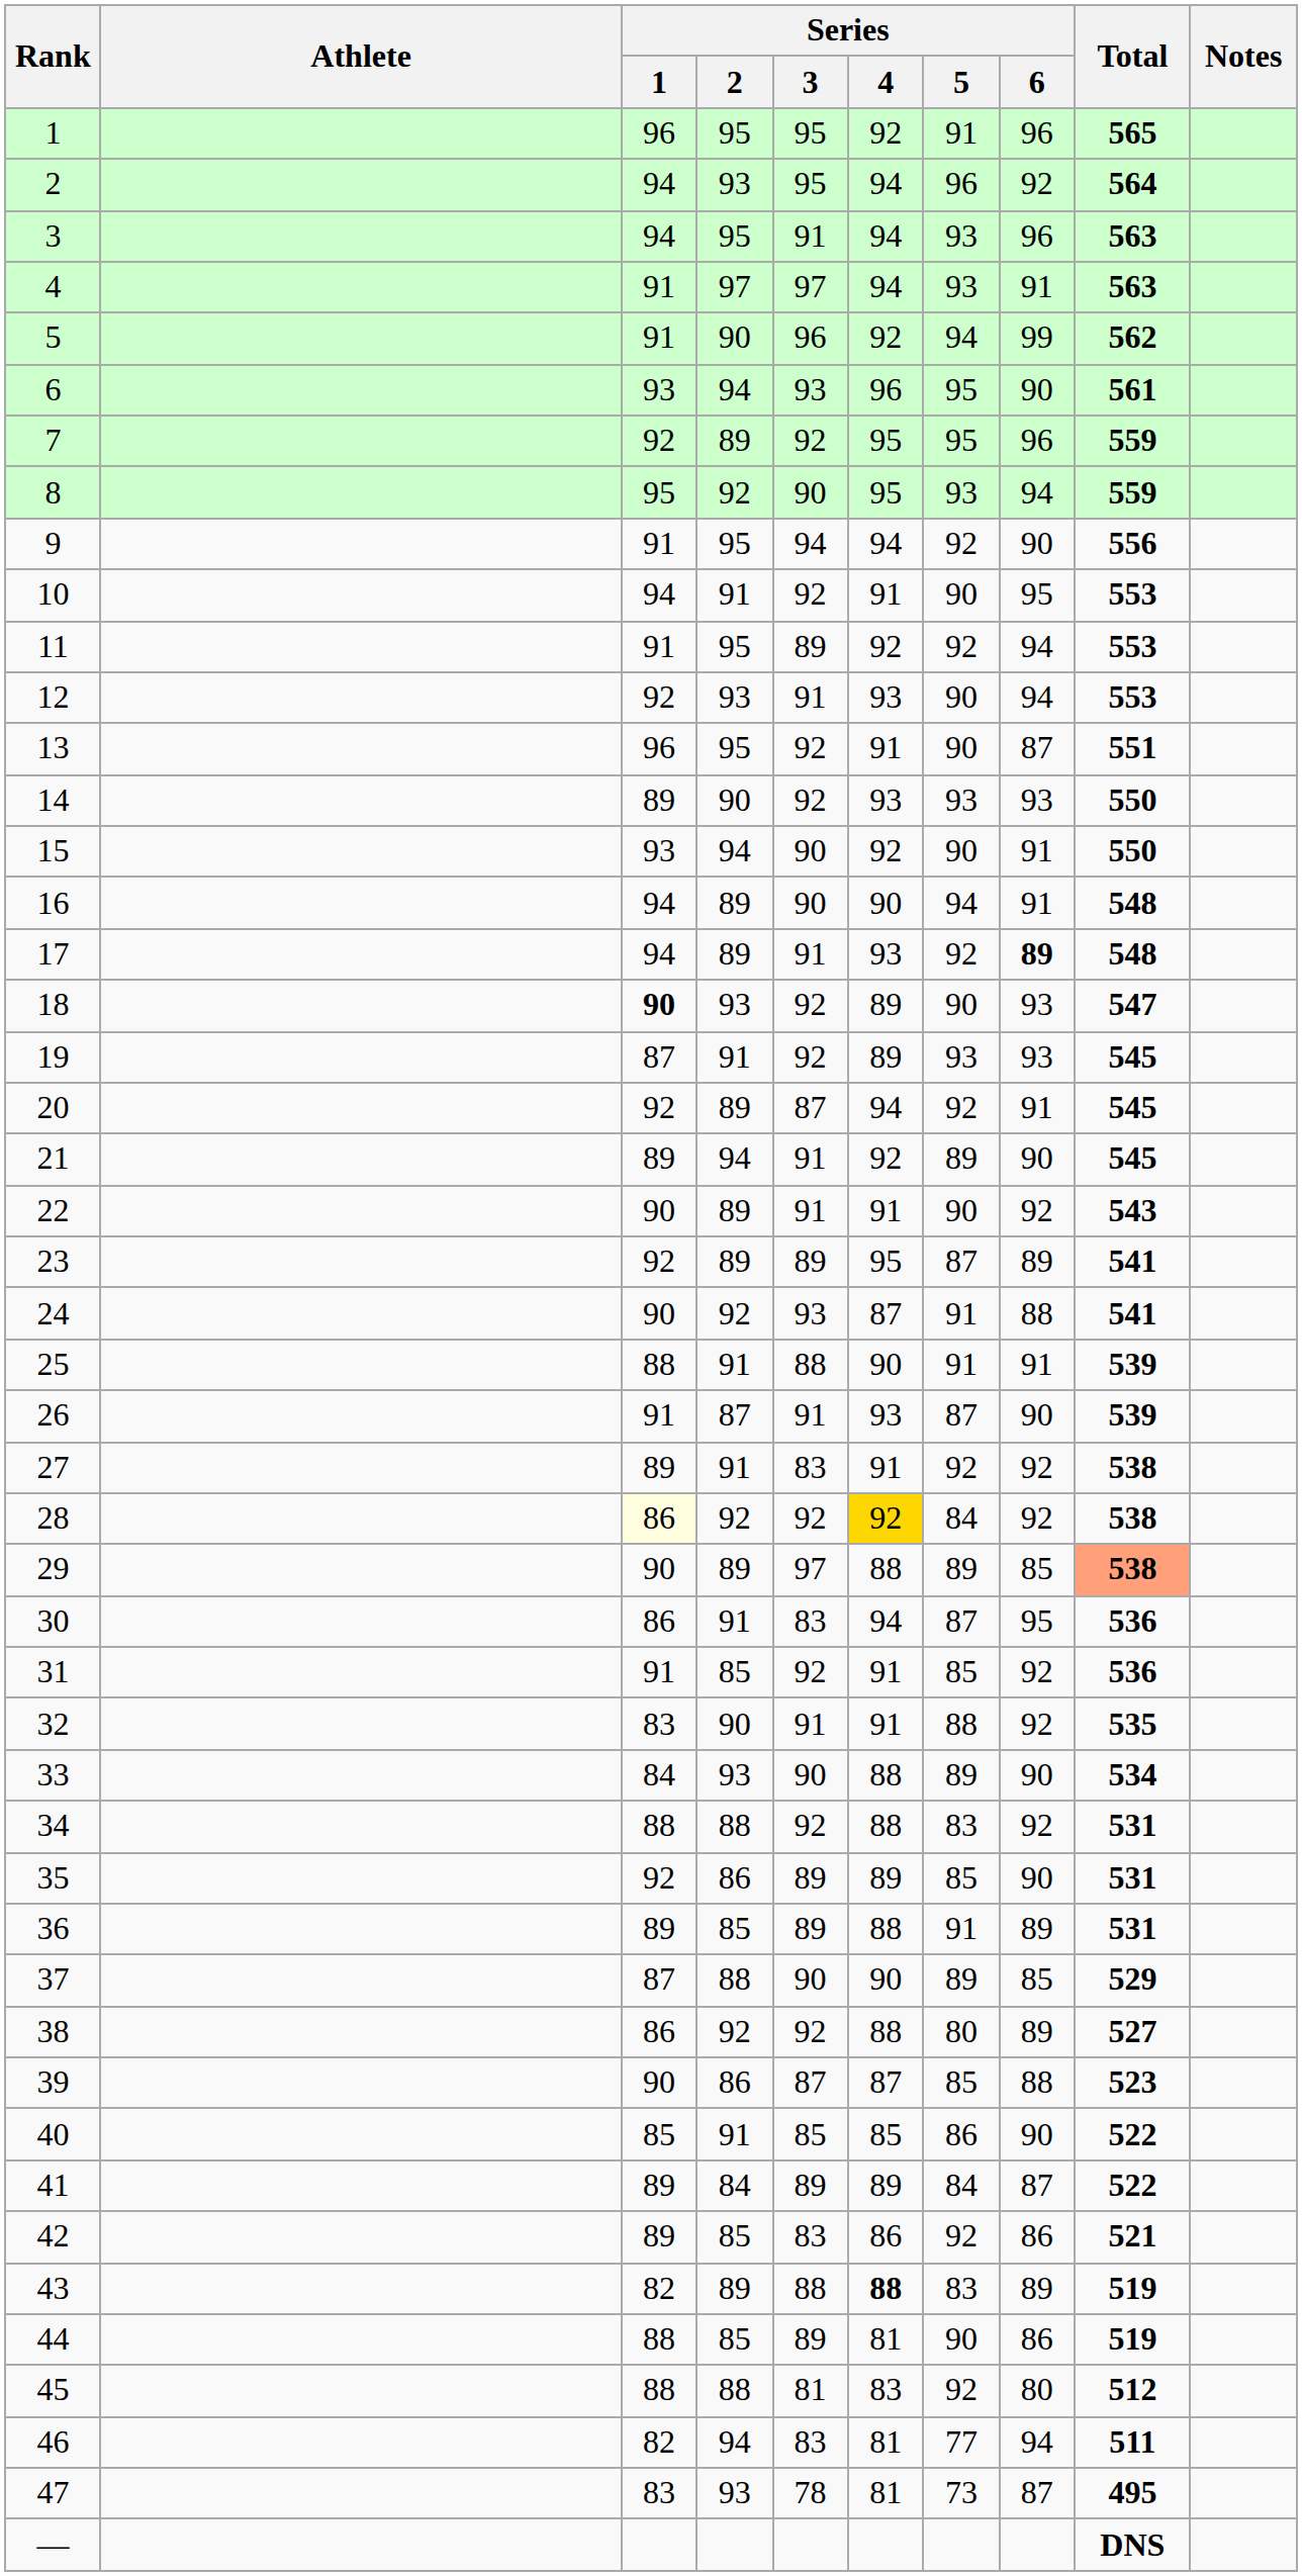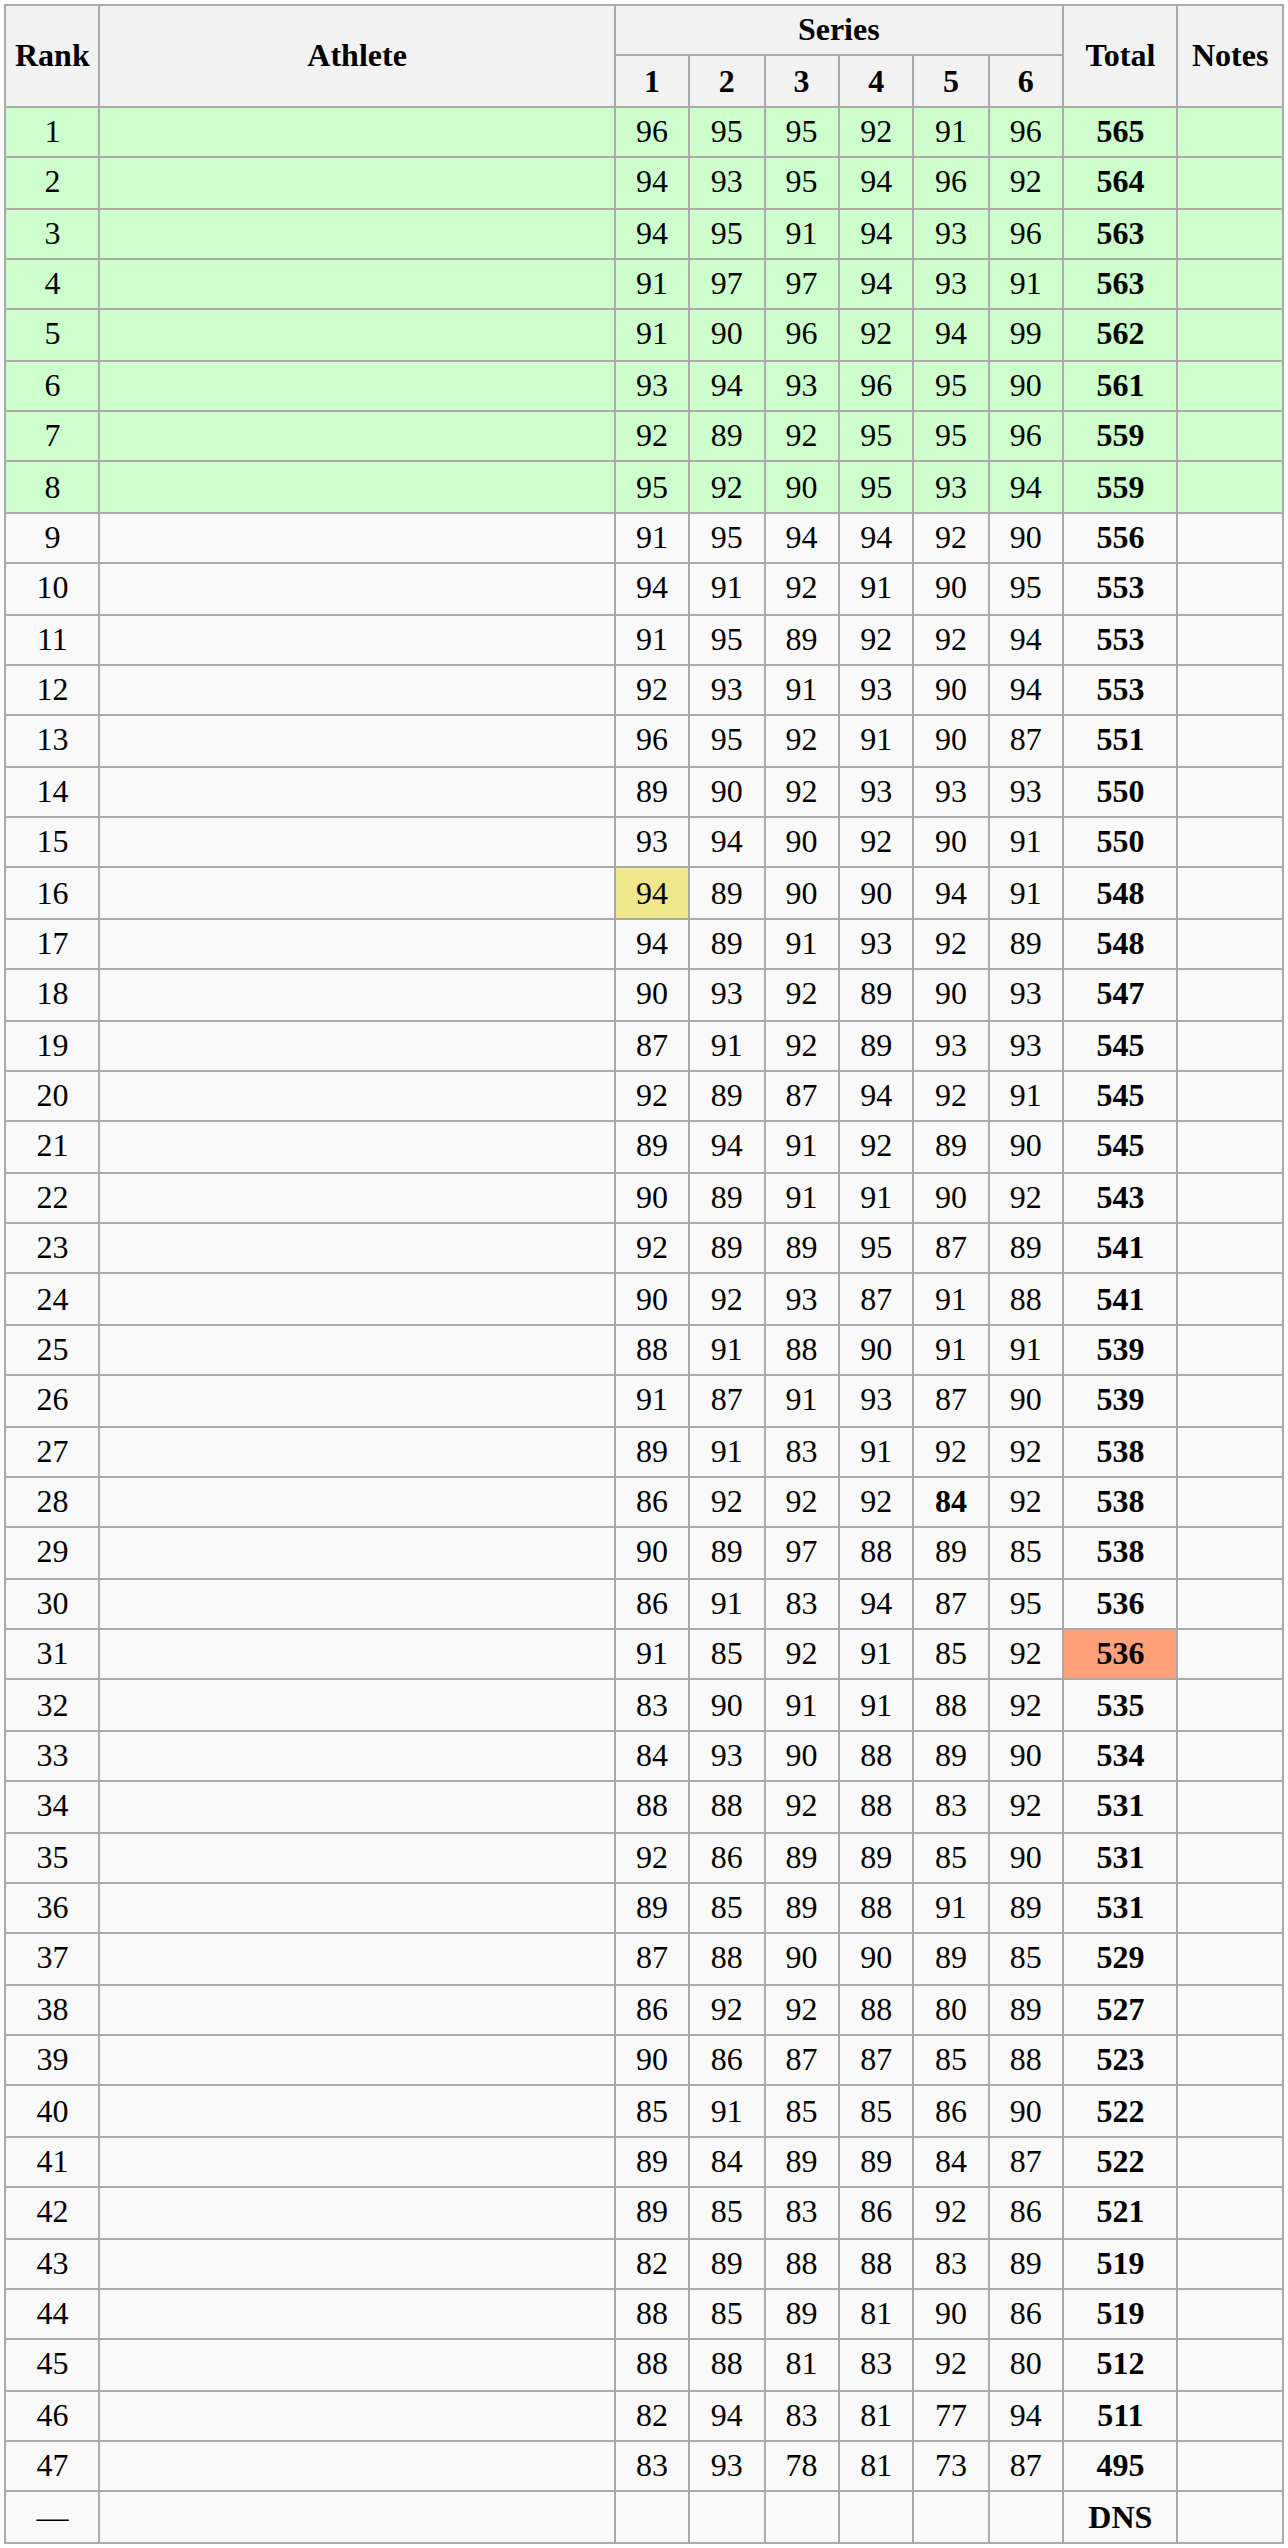16 | Series / 1: no background -> khaki background
17 | Series / 6: bold -> normal
18 | Series / 1: bold -> normal
28 | Series / 1: lightyellow background -> no background
28 | Series / 4: gold background -> no background
28 | Series / 5: normal -> bold
29 | Total: lightsalmon background -> no background
31 | Total: no background -> lightsalmon background
43 | Series / 4: bold -> normal
